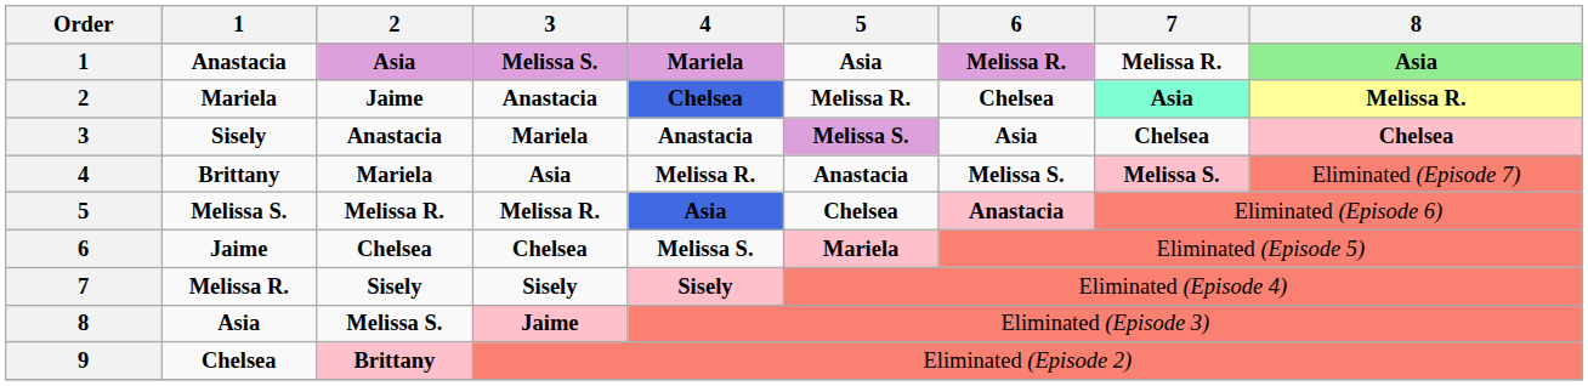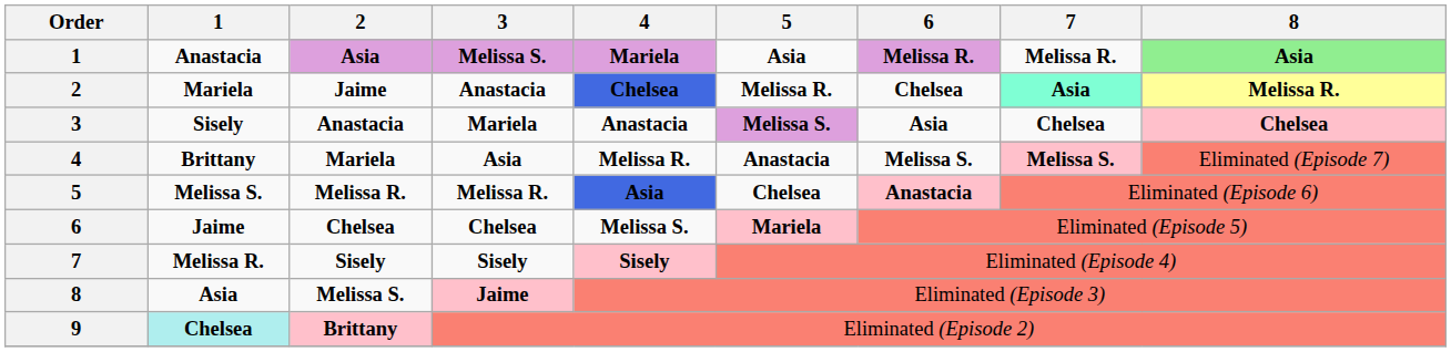9 | 1: no background -> paleturquoise background
